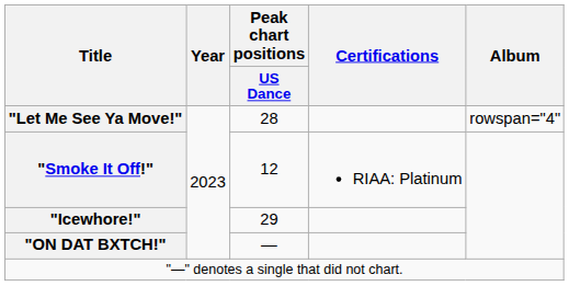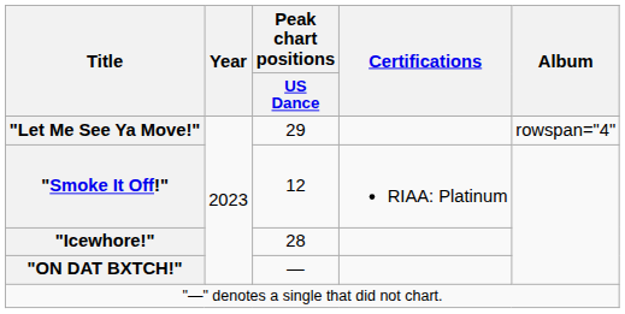"Let Me See Ya Move!" | Peak chart positions / US Dance: 28 -> 29
"Icewhore!" | Peak chart positions / US Dance: 29 -> 28
